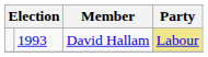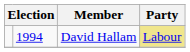David Hallam | column 2: 1993 -> 1994
